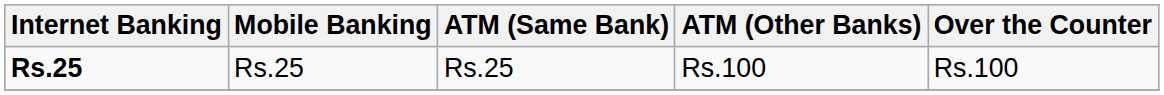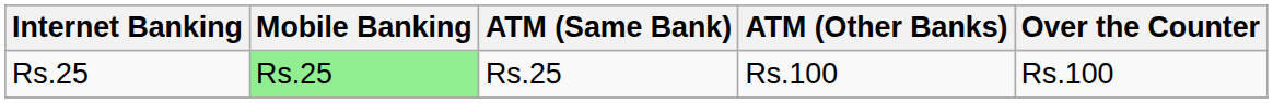row 2 | Internet Banking: bold -> normal
row 2 | Mobile Banking: no background -> lightgreen background
